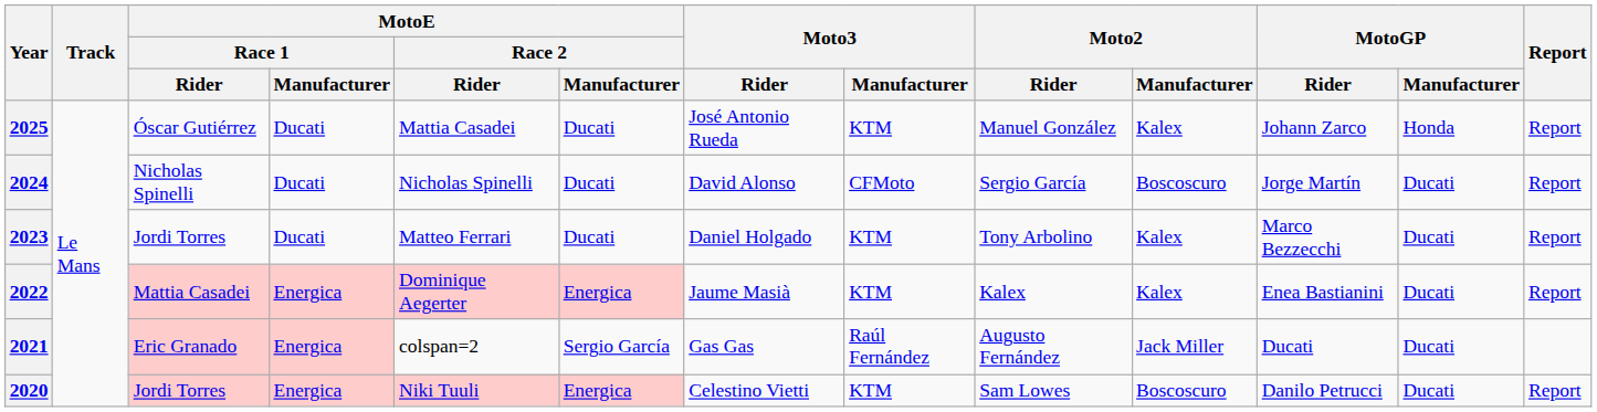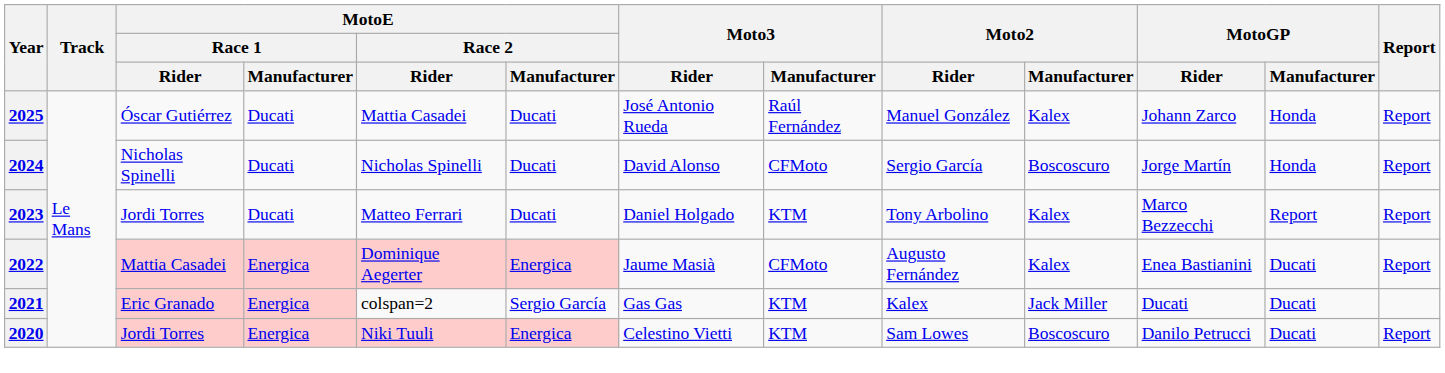2025 | Moto3 / Manufacturer: KTM -> Raúl Fernández
2024 | MotoGP / Manufacturer: Ducati -> Honda
2023 | MotoGP / Manufacturer: Ducati -> Report
2022 | Moto3 / Manufacturer: KTM -> CFMoto
2022 | Moto2 / Rider: Kalex -> Augusto Fernández
2021 | Moto3 / Manufacturer: Raúl Fernández -> KTM
2021 | Moto2 / Rider: Augusto Fernández -> Kalex
